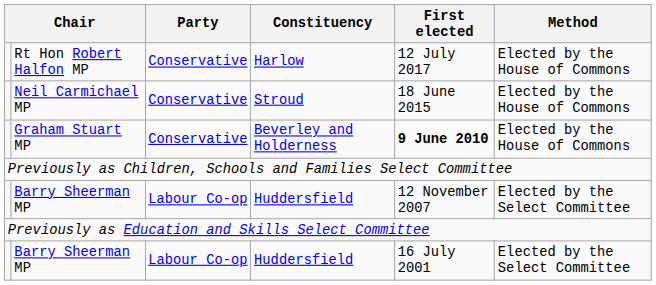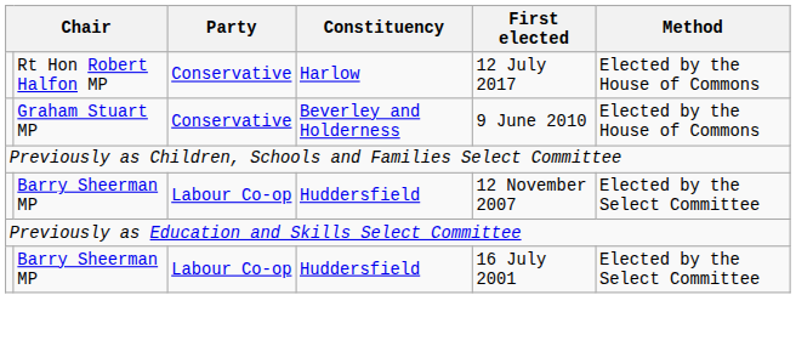- row: Neil Carmichael MP | Conservative | Stroud | 18 June 2015 | Elected by the House of Commons
Graham Stuart MP | First elected: bold -> normal
